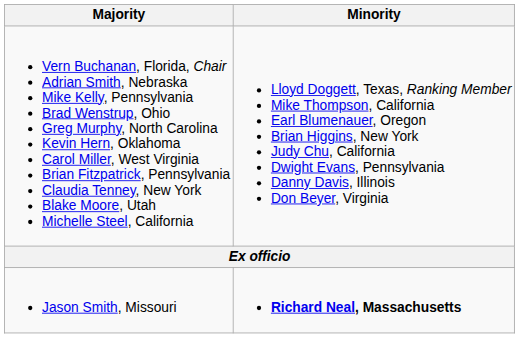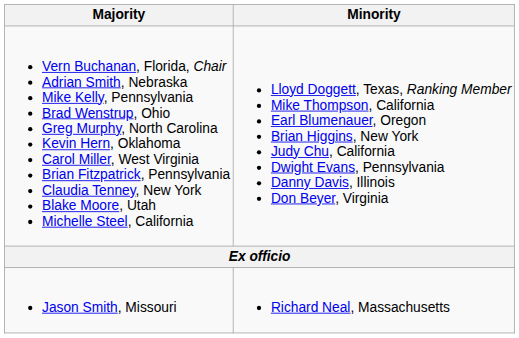Jason Smith, Missouri | Minority: bold -> normal
